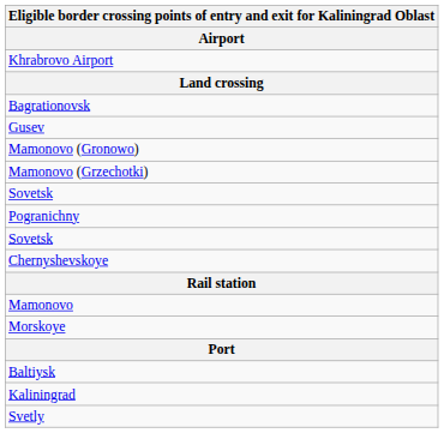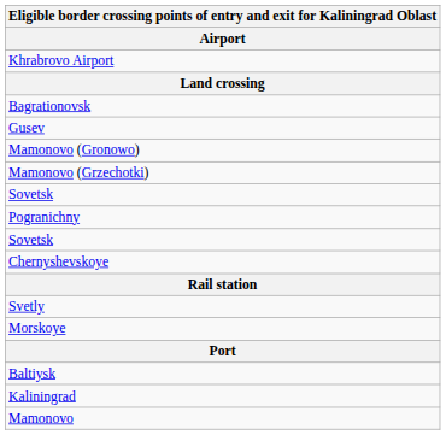row 14 | column 1: Mamonovo -> Svetly
row 19 | column 1: Svetly -> Mamonovo
